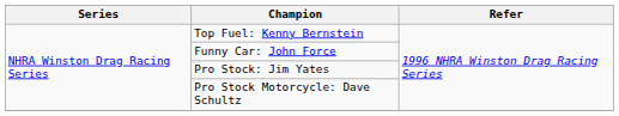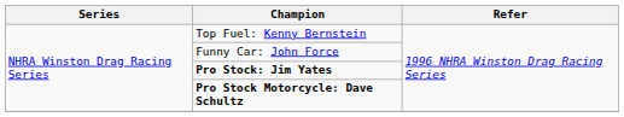Pro Stock: Jim Yates | Champion: normal -> bold
Pro Stock Motorcycle: Dave Schultz | Champion: normal -> bold
